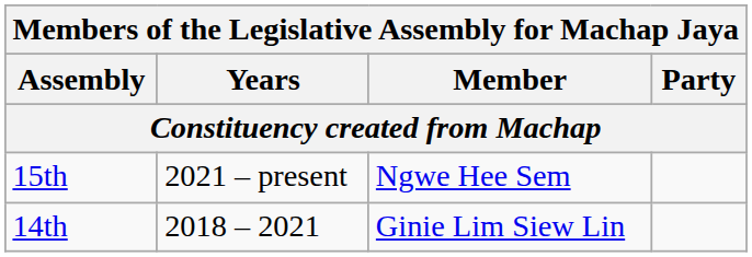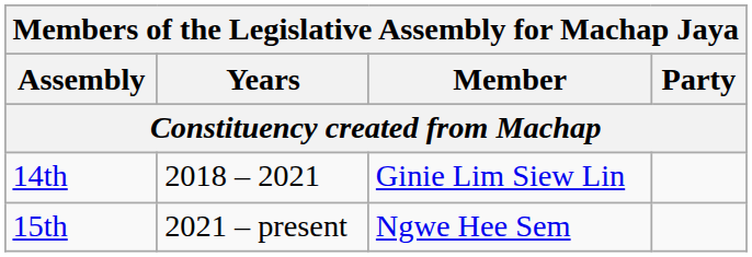rows swapped: 14th <-> 15th
